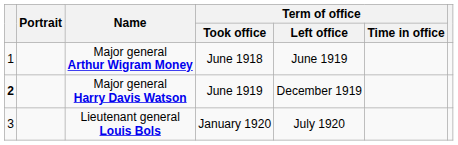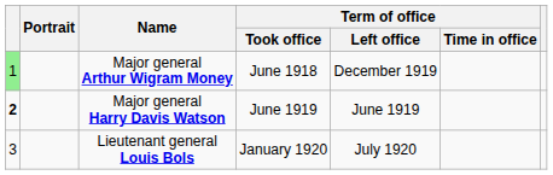Major general Arthur Wigram Money | column 1: no background -> lightgreen background
Major general Arthur Wigram Money | Term of office / Left office: June 1919 -> December 1919
Major general Harry Davis Watson | Term of office / Left office: December 1919 -> June 1919
